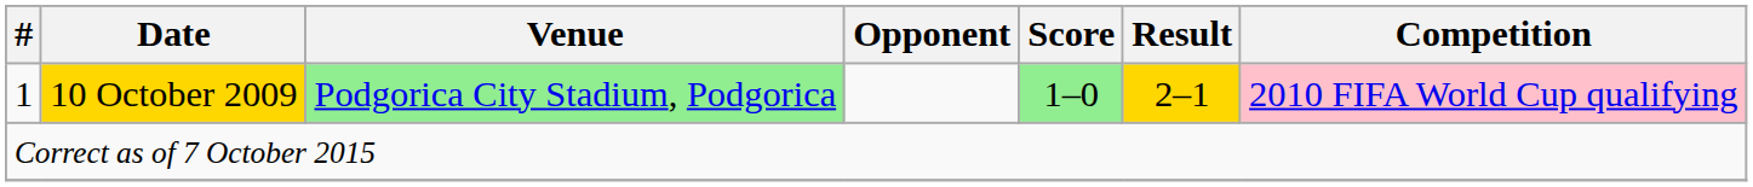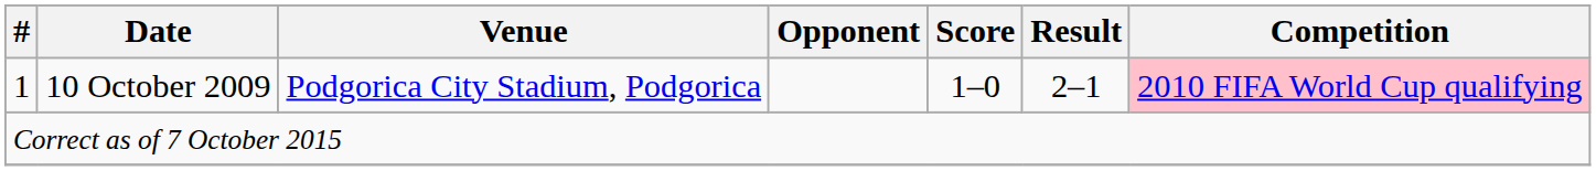1 | Date: gold background -> no background
1 | Venue: lightgreen background -> no background
1 | Score: lightgreen background -> no background
1 | Result: gold background -> no background
